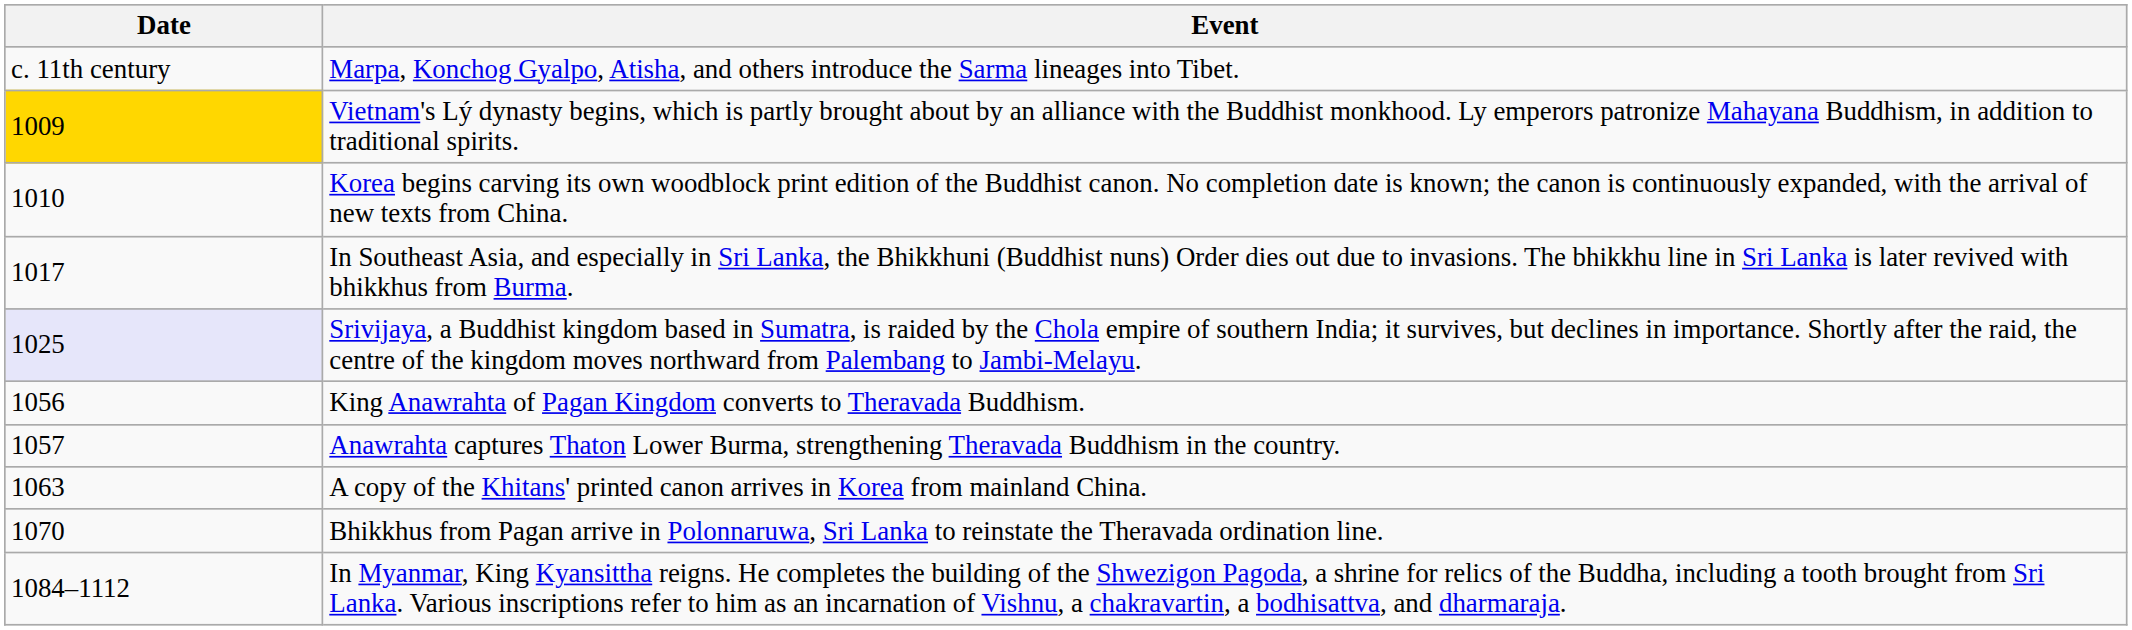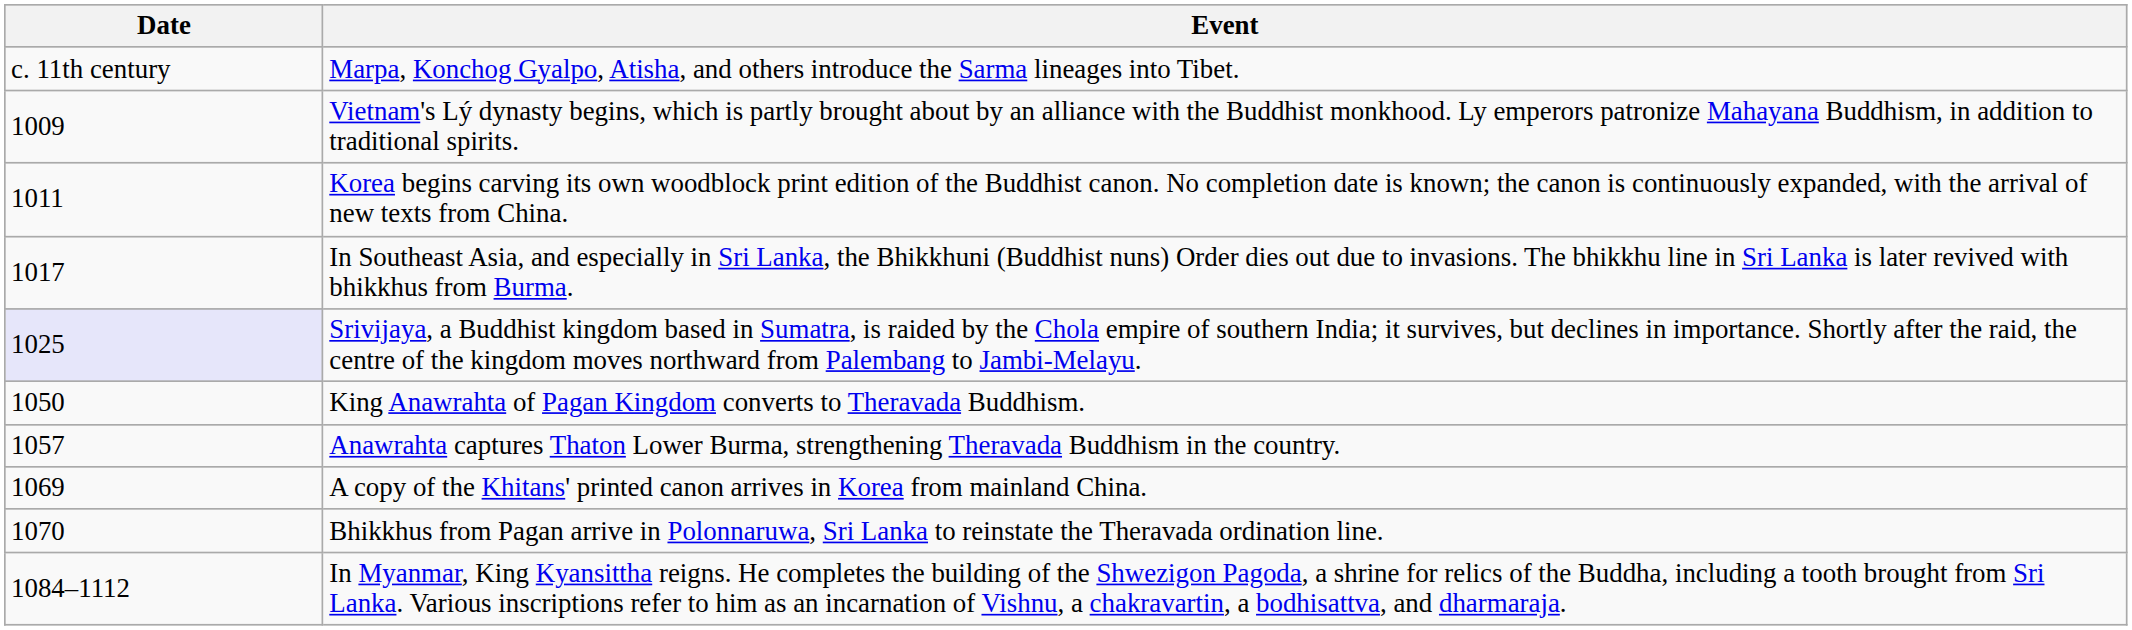row 3 | Date: gold background -> no background
row 4 | Date: 1010 -> 1011
row 7 | Date: 1056 -> 1050
row 9 | Date: 1063 -> 1069
